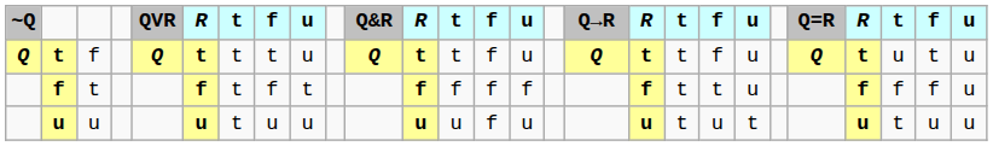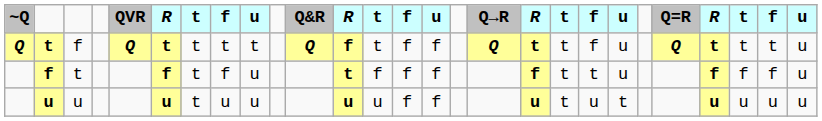row 2 | column 9: u -> t
row 2 | column 12: t -> f
row 2 | column 15: u -> f
row 2 | column 25: u -> t
row 3 | column 9: t -> u
row 3 | column 12: f -> t
row 4 | column 15: u -> f
row 4 | column 25: t -> u
